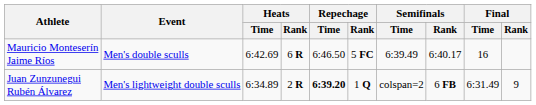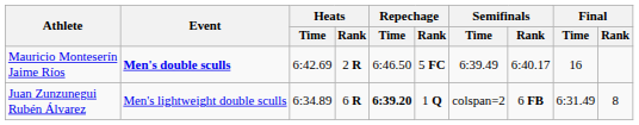Mauricio Monteserín Jaime Ríos | Event: normal -> bold
Mauricio Monteserín Jaime Ríos | Heats / Rank: 6 R -> 2 R
Juan Zunzunegui Rubén Álvarez | Heats / Rank: 2 R -> 6 R
Juan Zunzunegui Rubén Álvarez | Final / Rank: 9 -> 8
